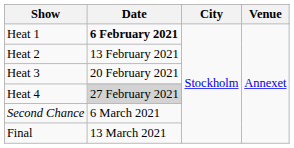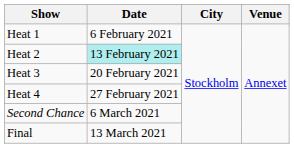Heat 1 | Date: bold -> normal
Heat 2 | Date: no background -> paleturquoise background
Heat 4 | Date: lightgrey background -> no background
